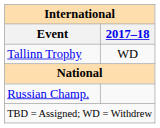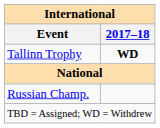Tallinn Trophy | International / 2017–18: normal -> bold
